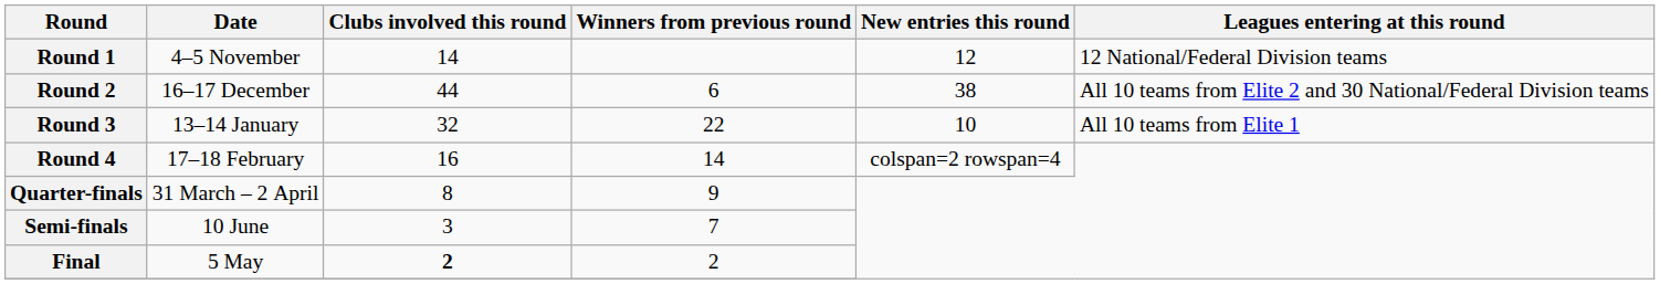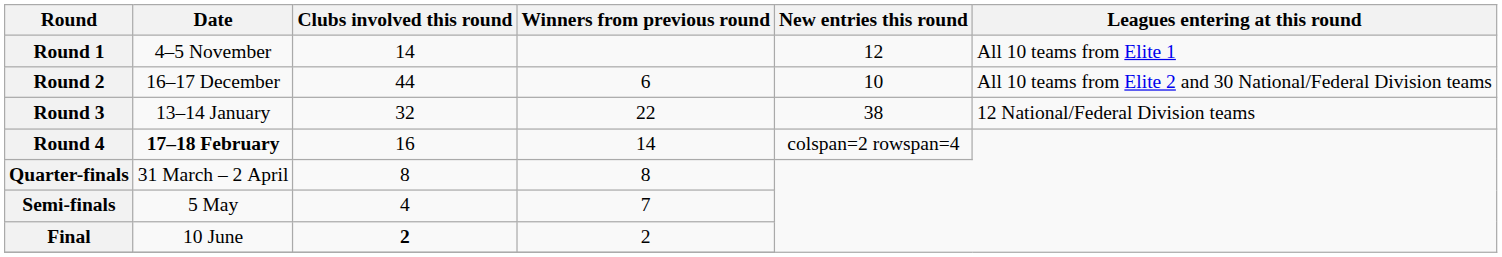Round 1 | Leagues entering at this round: 12 National/Federal Division teams -> All 10 teams from Elite 1
Round 2 | New entries this round: 38 -> 10
Round 3 | New entries this round: 10 -> 38
Round 3 | Leagues entering at this round: All 10 teams from Elite 1 -> 12 National/Federal Division teams
Round 4 | Date: normal -> bold
Quarter-finals | Winners from previous round: 9 -> 8
Semi-finals | Date: 10 June -> 5 May
Semi-finals | Clubs involved this round: 3 -> 4
Final | Date: 5 May -> 10 June
